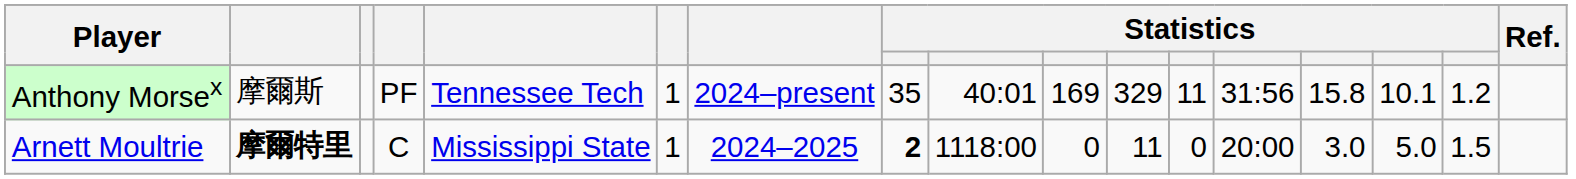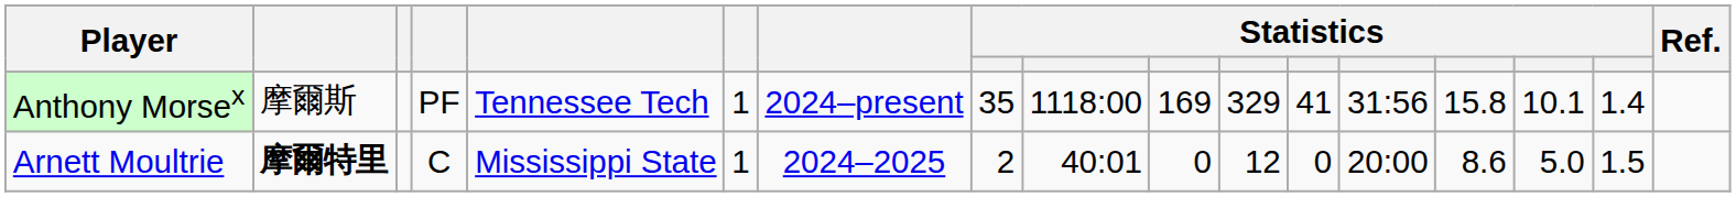Anthony Morsex | column 9: 40:01 -> 1118:00
Anthony Morsex | column 12: 11 -> 41
Anthony Morsex | column 16: 1.2 -> 1.4
Arnett Moultrie | column 8: bold -> normal
Arnett Moultrie | column 9: 1118:00 -> 40:01
Arnett Moultrie | column 11: 11 -> 12
Arnett Moultrie | column 14: 3.0 -> 8.6
